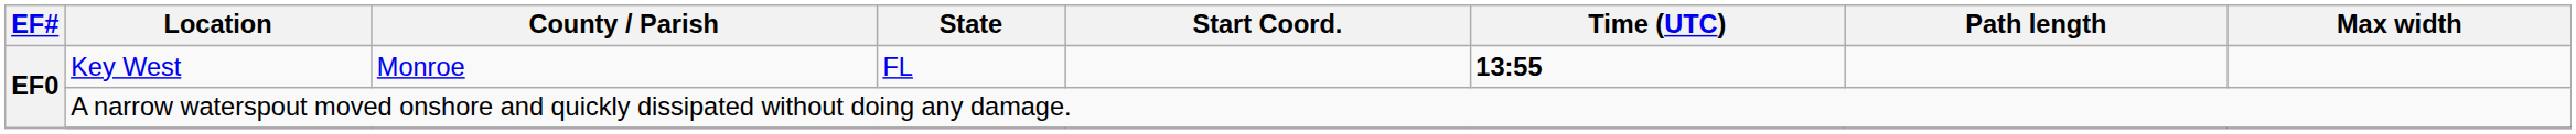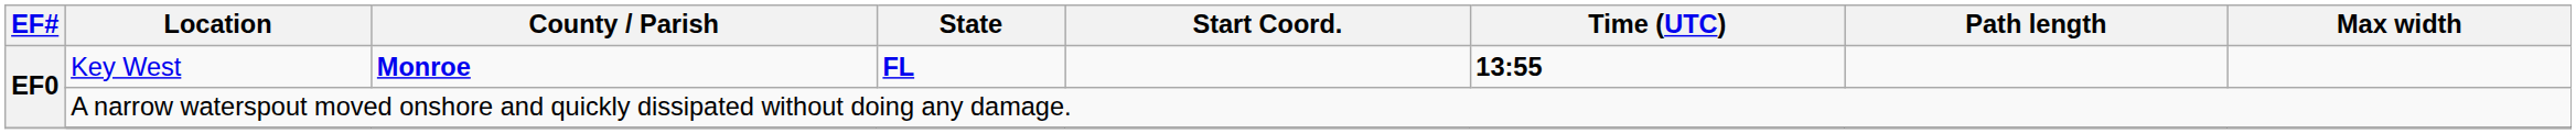Key West | County / Parish: normal -> bold
Key West | State: normal -> bold
